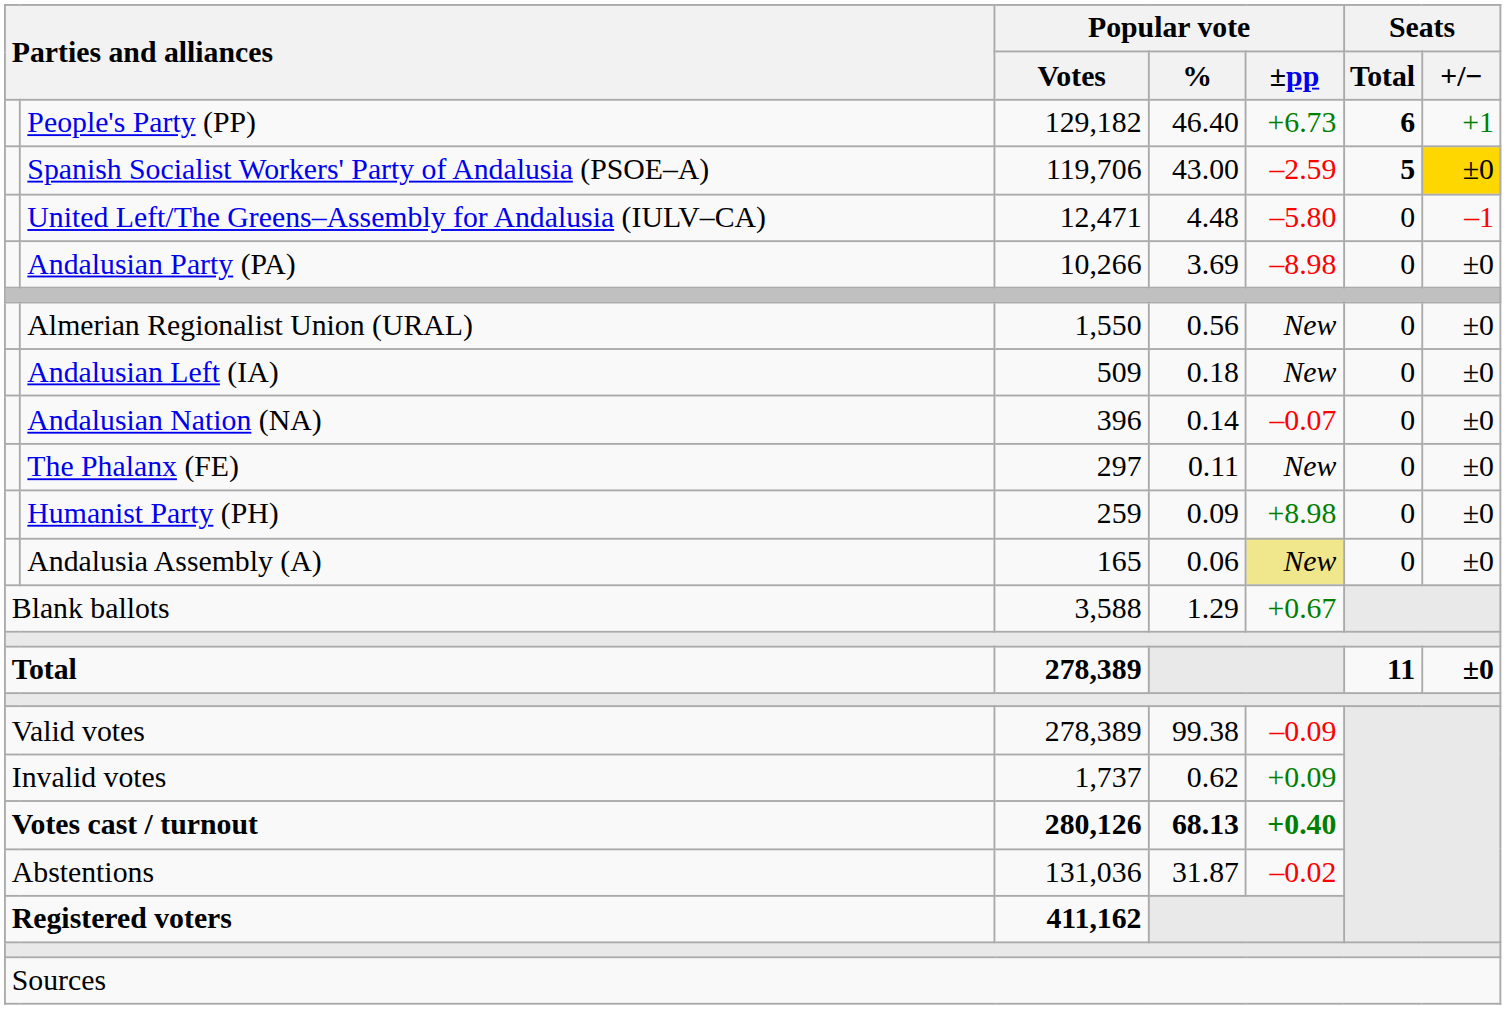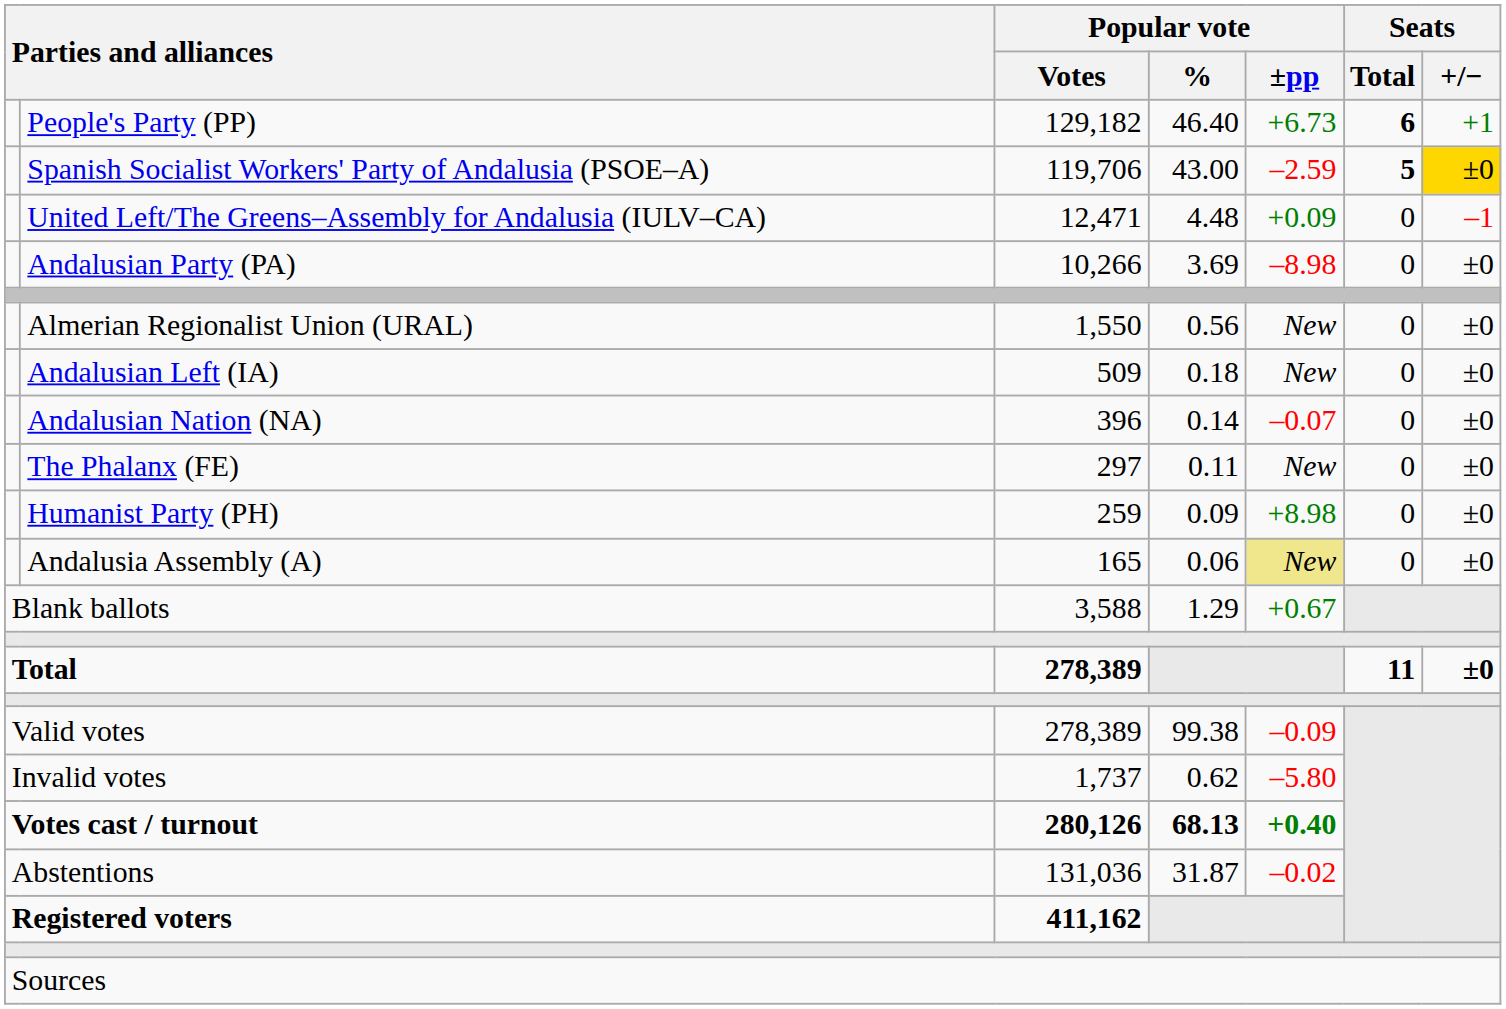United Left/The Greens–Assembly for Andalusia (IULV–CA) | Popular vote / ±pp: –5.80 -> +0.09
Invalid votes | Popular vote / ±pp: +0.09 -> –5.80
